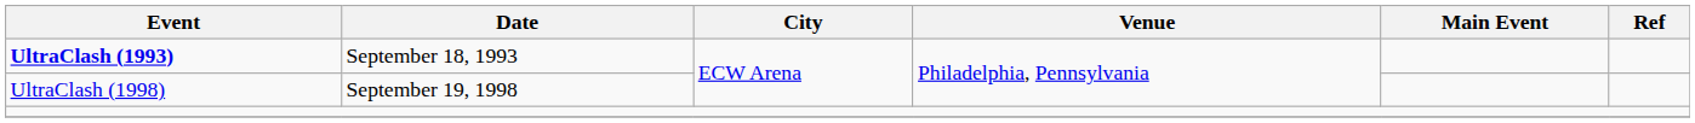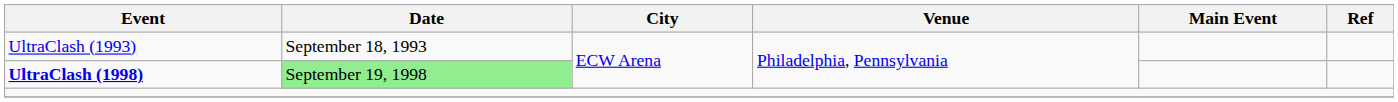UltraClash (1993) | Event: bold -> normal
UltraClash (1998) | Event: normal -> bold
UltraClash (1998) | Date: no background -> lightgreen background
